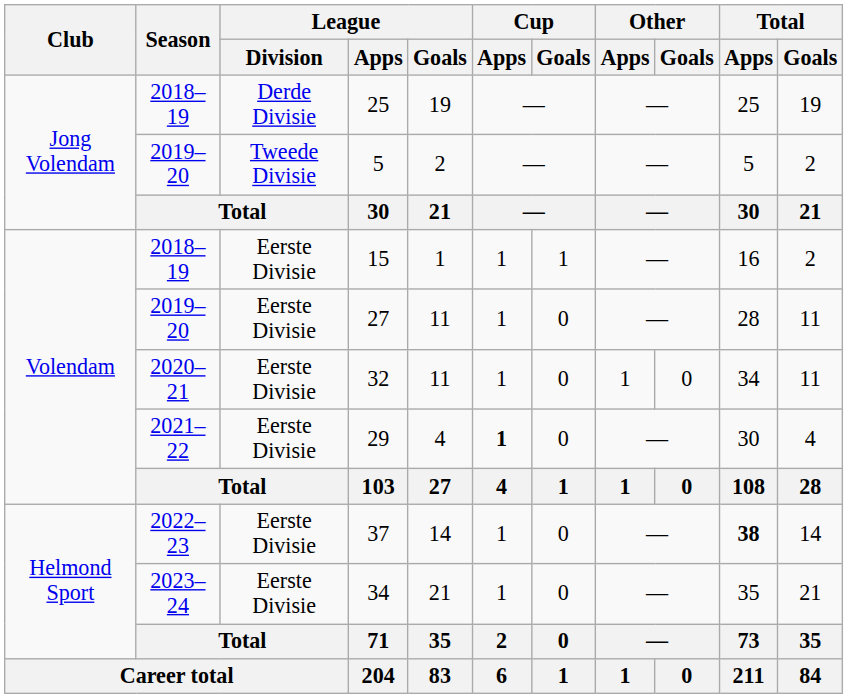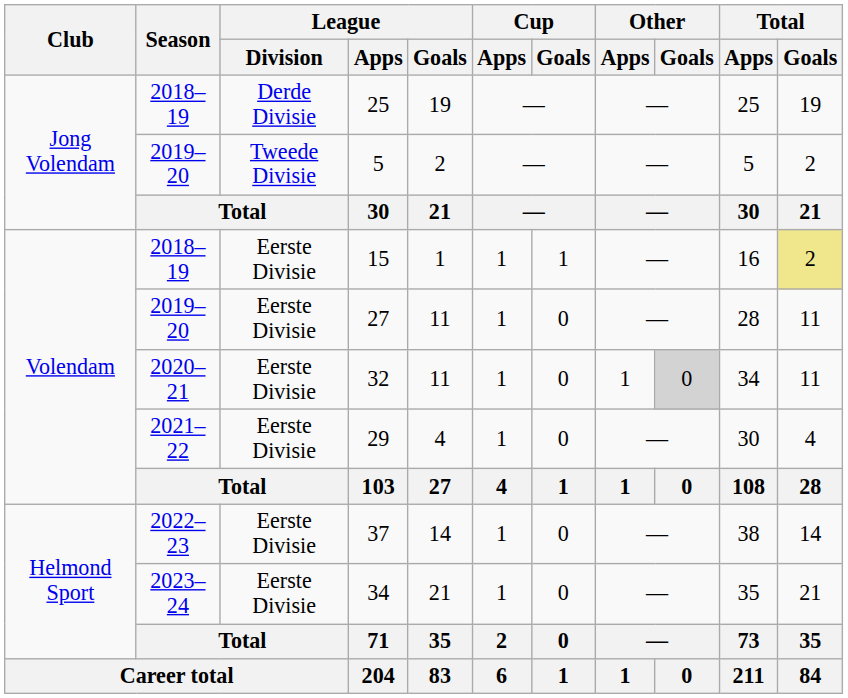15 | Total / Goals: no background -> khaki background
32 | Other / Goals: no background -> lightgrey background
29 | Cup / Apps: bold -> normal
37 | Total / Apps: bold -> normal
